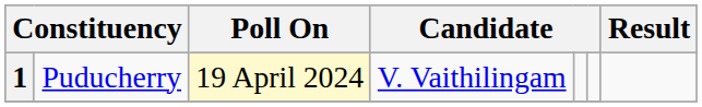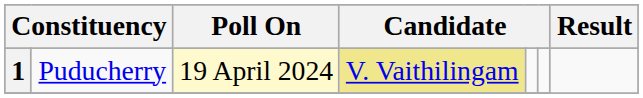1 | column 4: no background -> khaki background
